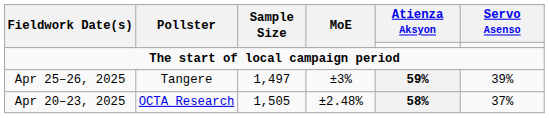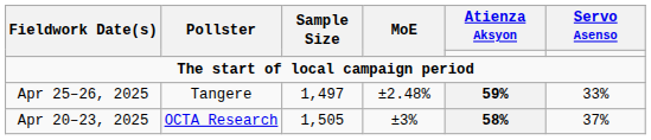Apr 25–26, 2025 | MoE: ±3% -> ±2.48%
Apr 25–26, 2025 | Servo Asenso: 39% -> 33%
Apr 20–23, 2025 | MoE: ±2.48% -> ±3%
